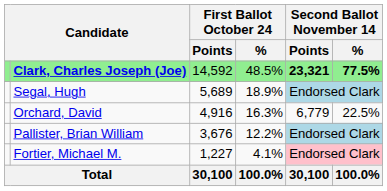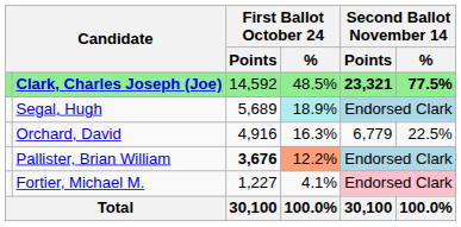Segal, Hugh | First Ballot October 24 / %: no background -> paleturquoise background
Pallister, Brian William | First Ballot October 24 / Points: normal -> bold
Pallister, Brian William | First Ballot October 24 / %: no background -> lightsalmon background
